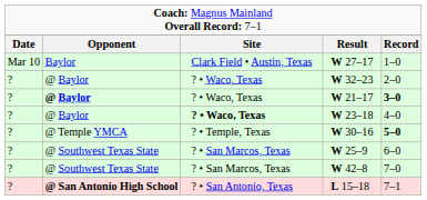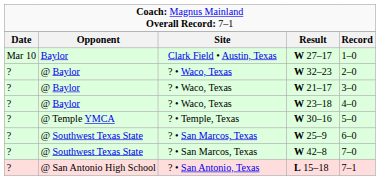W 21–17 | column 2: bold -> normal
W 21–17 | column 5: bold -> normal
W 23–18 | column 3: bold -> normal
W 30–16 | column 5: bold -> normal
L 15–18 | column 2: bold -> normal
